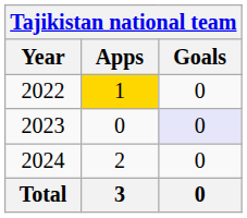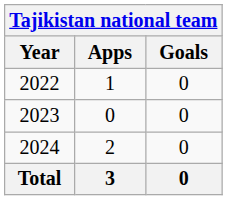2022 | Apps: gold background -> no background
2023 | Goals: lavender background -> no background
